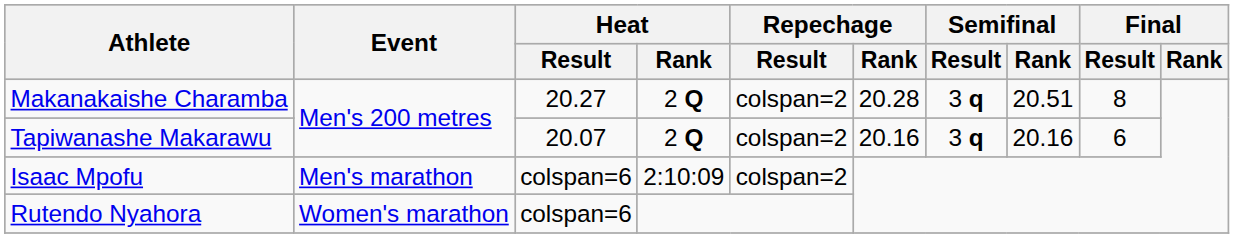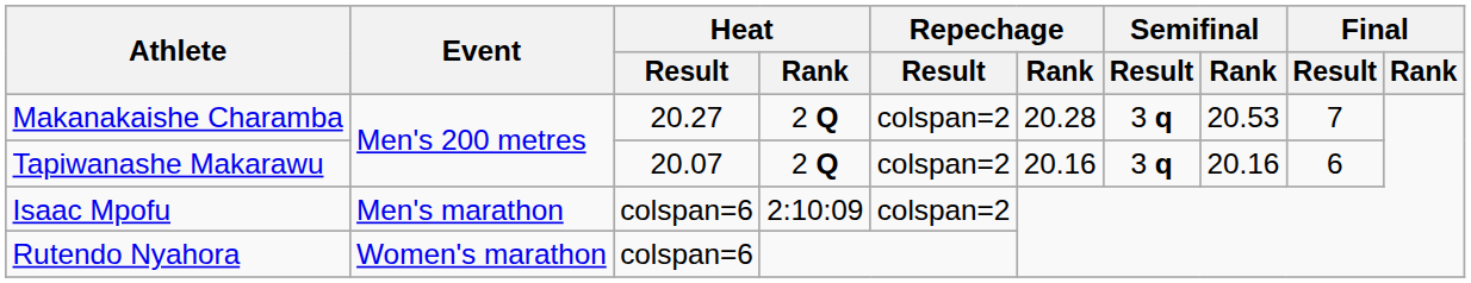Makanakaishe Charamba | Semifinal / Rank: 20.51 -> 20.53
Makanakaishe Charamba | Final / Result: 8 -> 7
